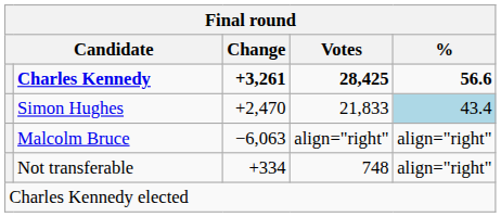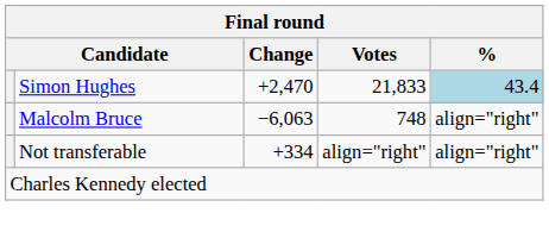- row: Charles Kennedy | +3,261 | 28,425 | 56.6
Malcolm Bruce | Votes: align="right" -> 748
Not transferable | Votes: 748 -> align="right"
